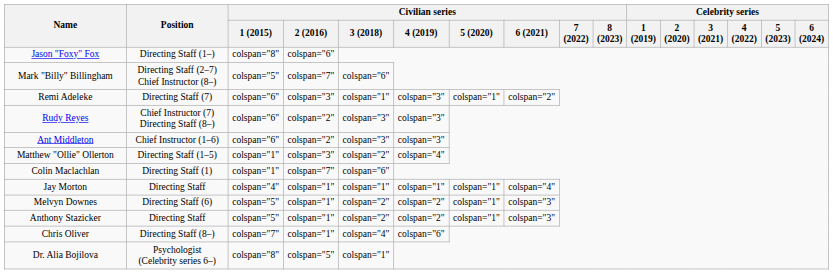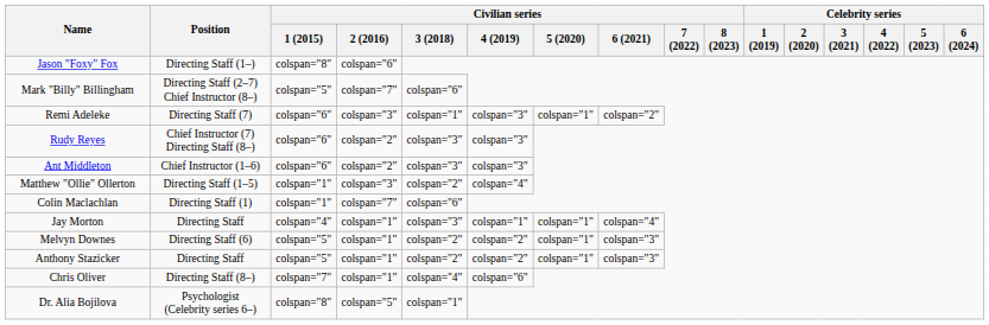Jay Morton | Civilian series / 3 (2018): colspan="1" -> colspan="3"
